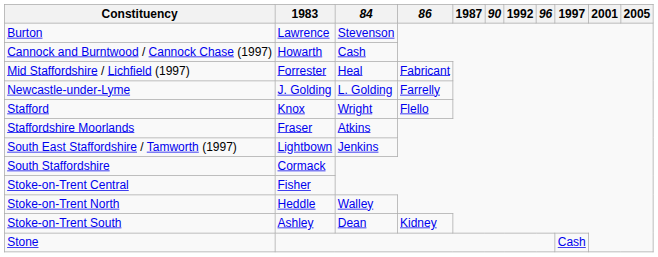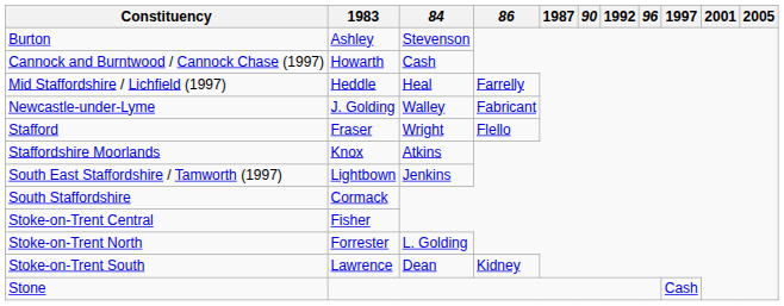Burton | 1983: Lawrence -> Ashley
Mid Staffordshire / Lichfield (1997) | 1983: Forrester -> Heddle
Mid Staffordshire / Lichfield (1997) | 86: Fabricant -> Farrelly
Newcastle-under-Lyme | 84: L. Golding -> Walley
Newcastle-under-Lyme | 86: Farrelly -> Fabricant
Stafford | 1983: Knox -> Fraser
Staffordshire Moorlands | 1983: Fraser -> Knox
Stoke-on-Trent North | 1983: Heddle -> Forrester
Stoke-on-Trent North | 84: Walley -> L. Golding
Stoke-on-Trent South | 1983: Ashley -> Lawrence
